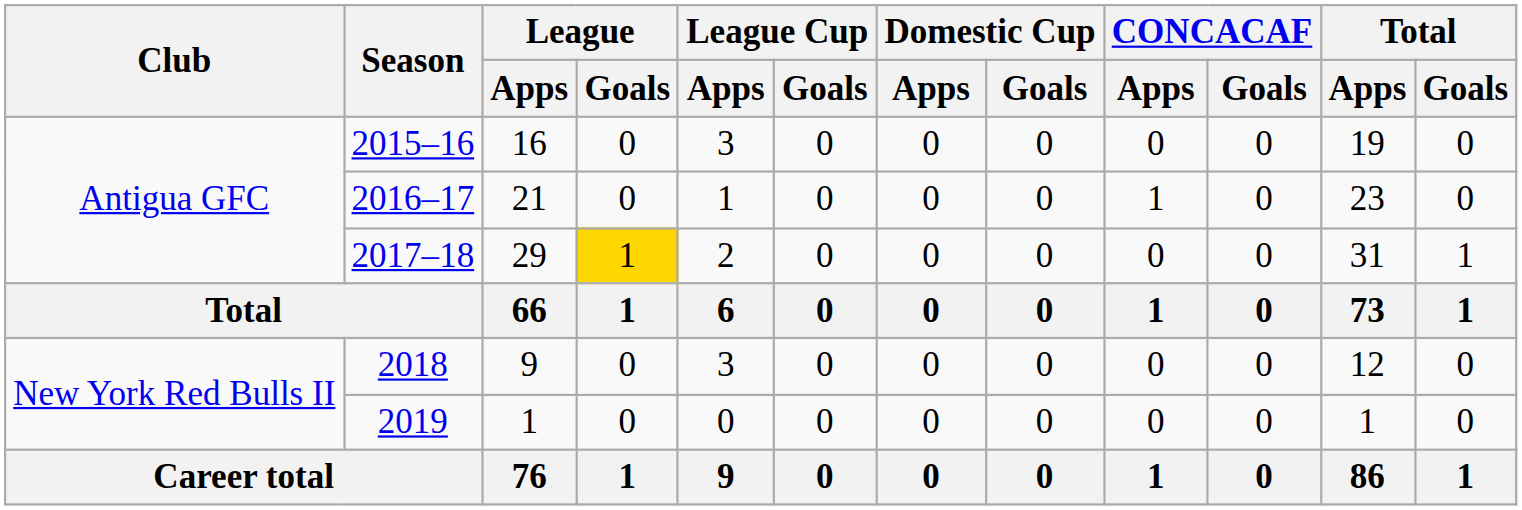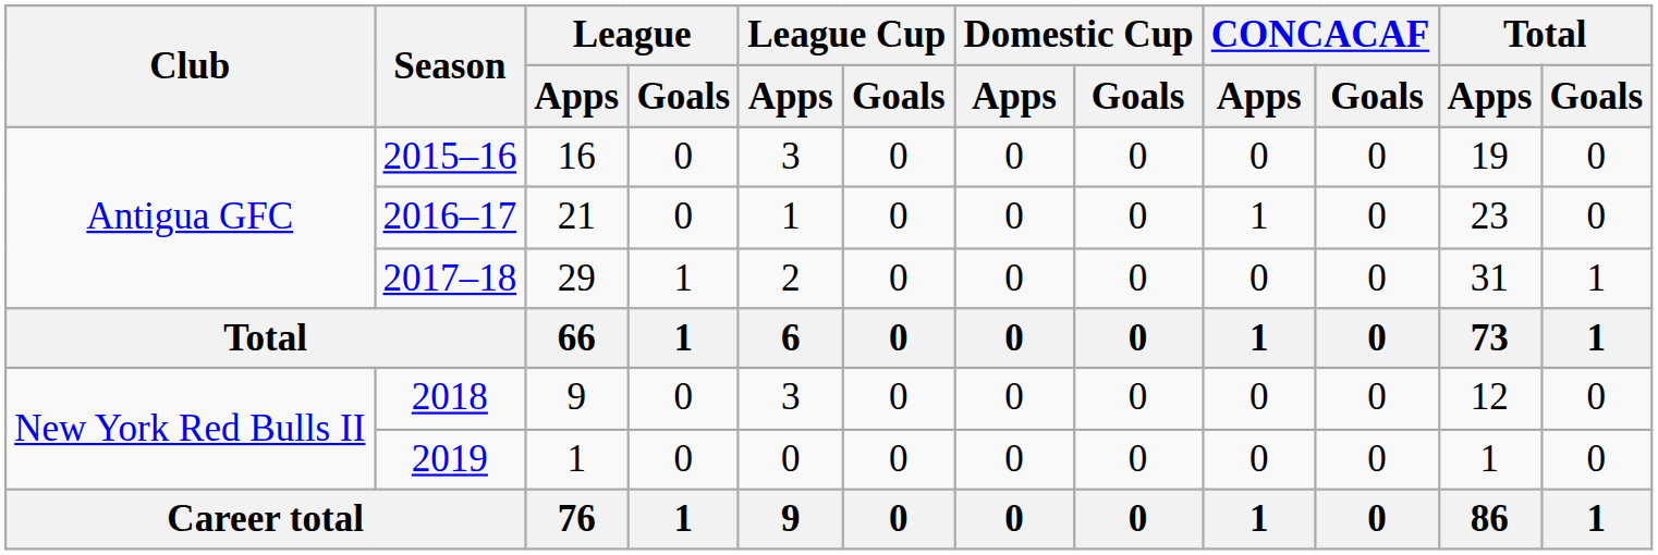2017–18 | League / Goals: gold background -> no background
